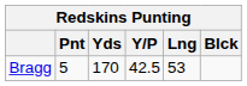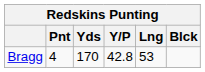Bragg | Pnt: 5 -> 4
Bragg | Y/P: 42.5 -> 42.8
